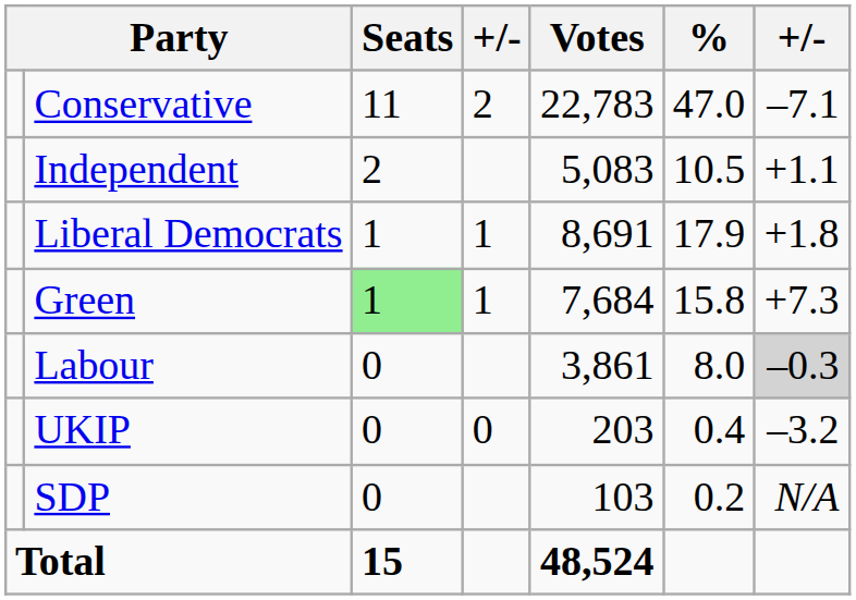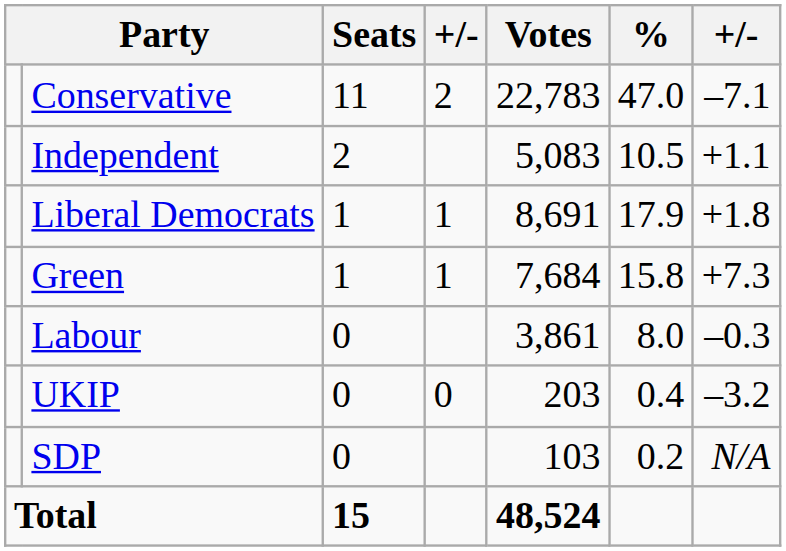Green | Seats: lightgreen background -> no background
Labour | column 7: lightgrey background -> no background
